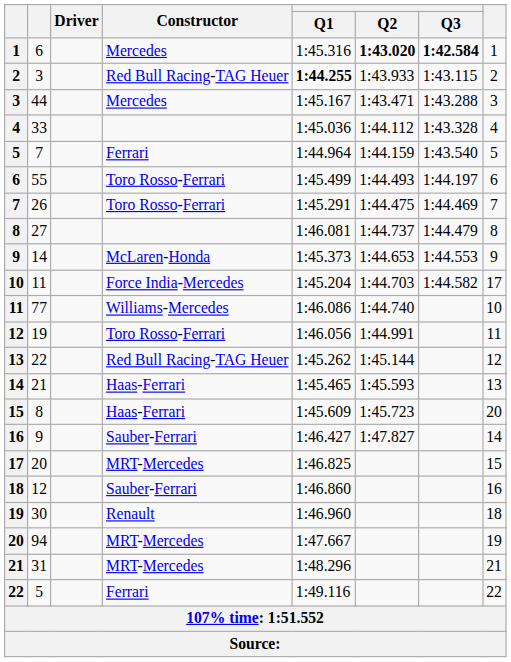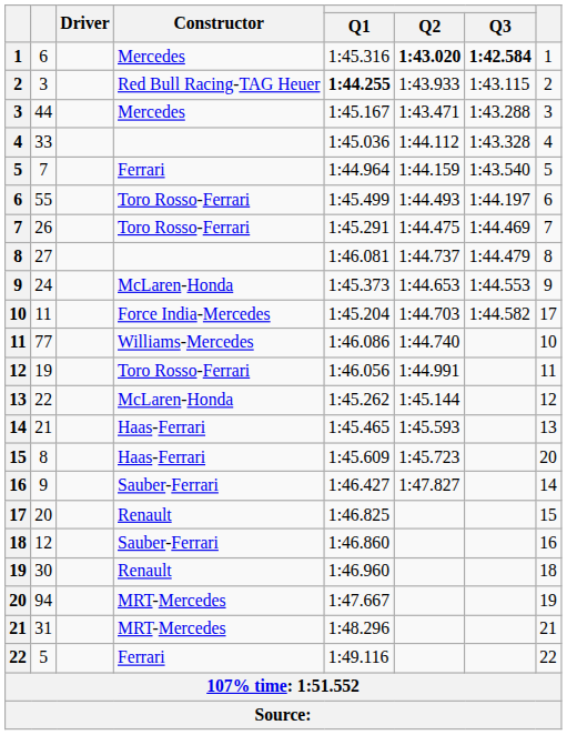row 11 | column 2: 14 -> 24
row 15 | Constructor: Red Bull Racing-TAG Heuer -> McLaren-Honda
row 19 | Constructor: MRT-Mercedes -> Renault
